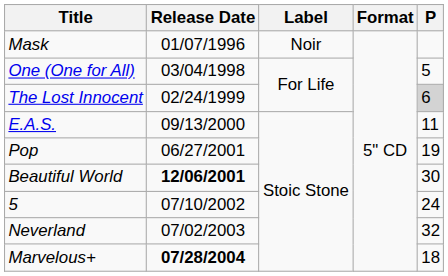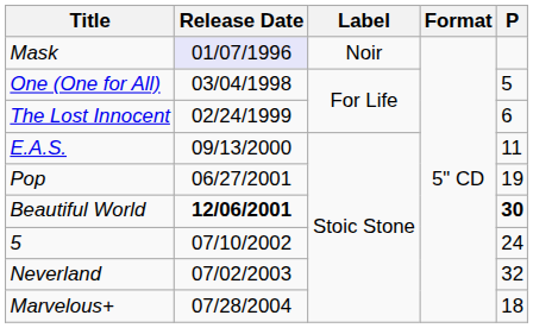Mask | Release Date: no background -> lavender background
The Lost Innocent | P: lightgrey background -> no background
Beautiful World | P: normal -> bold
Marvelous+ | Release Date: bold -> normal
